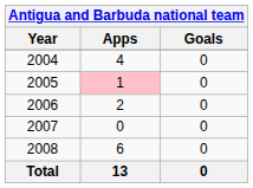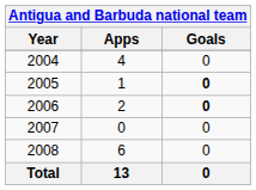2005 | Apps: pink background -> no background
2005 | Goals: normal -> bold
2006 | Goals: normal -> bold
